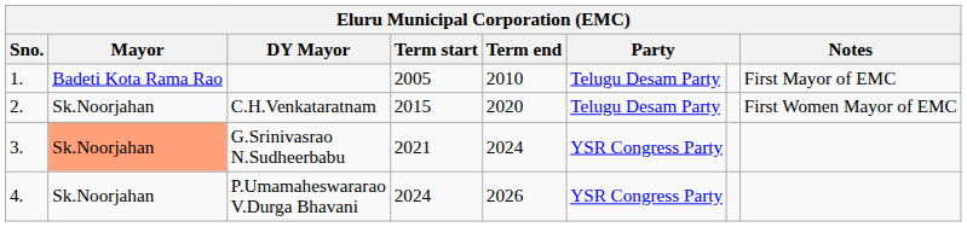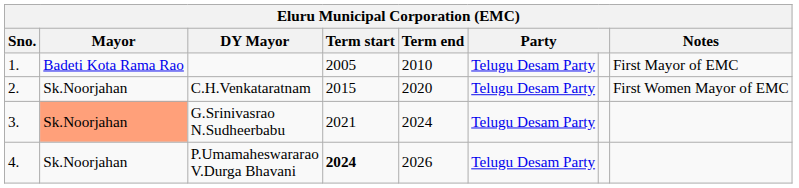G.Srinivasrao N.Sudheerbabu | column 6: YSR Congress Party -> Telugu Desam Party
P.Umamaheswararao V.Durga Bhavani | Term start: normal -> bold
P.Umamaheswararao V.Durga Bhavani | column 6: YSR Congress Party -> Telugu Desam Party
